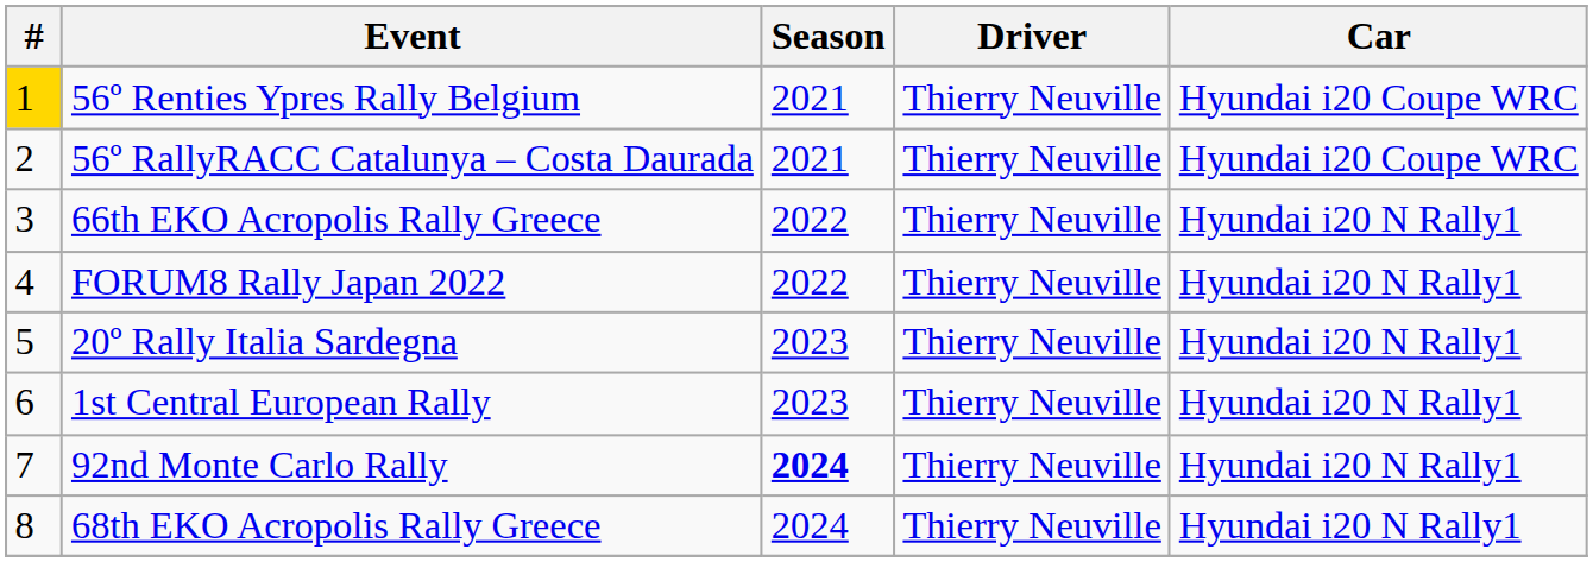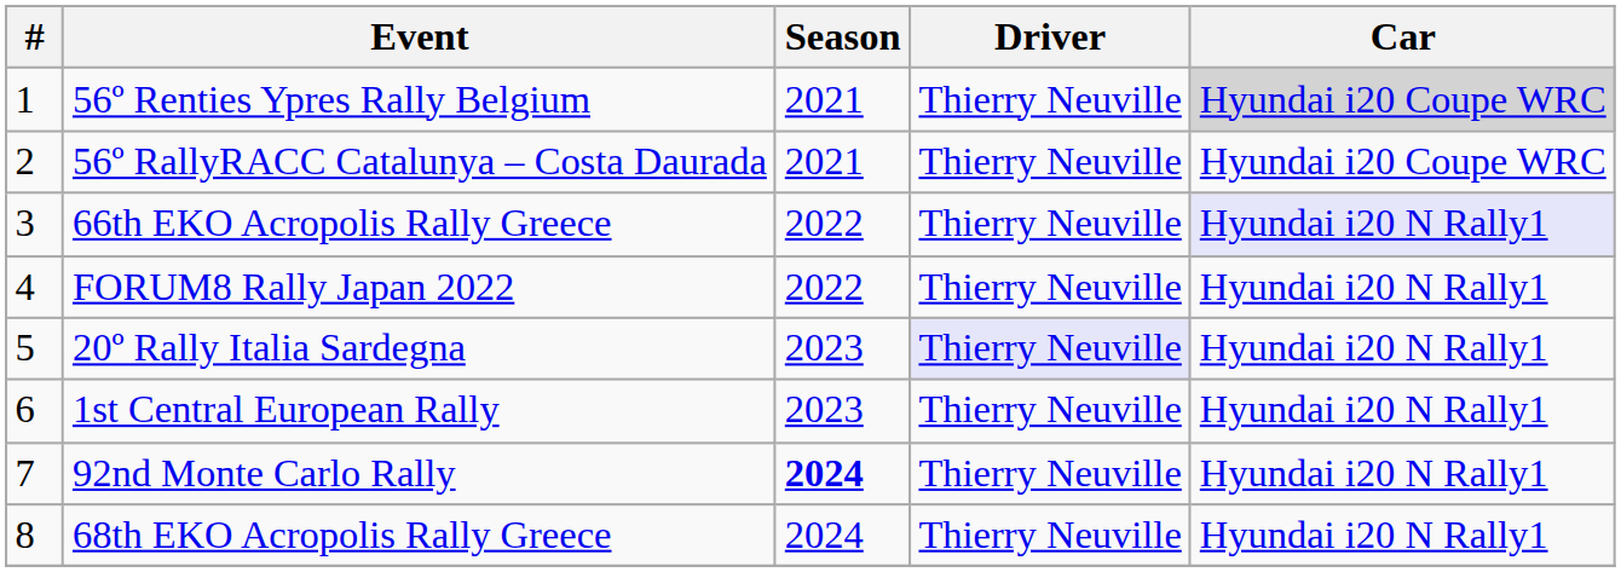56º Renties Ypres Rally Belgium | #: gold background -> no background
56º Renties Ypres Rally Belgium | Car: no background -> lightgrey background
66th EKO Acropolis Rally Greece | Car: no background -> lavender background
20º Rally Italia Sardegna | Driver: no background -> lavender background
